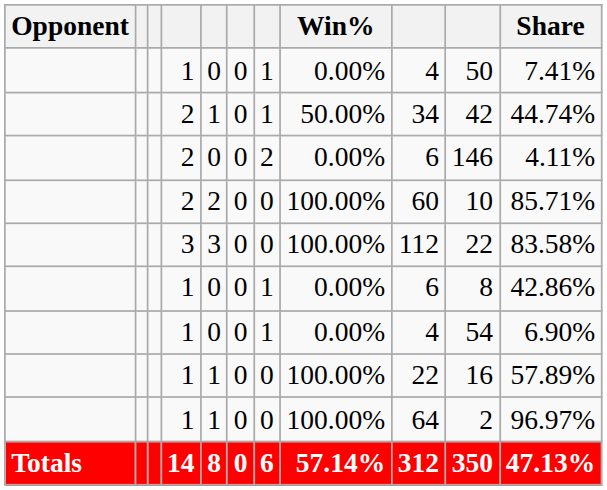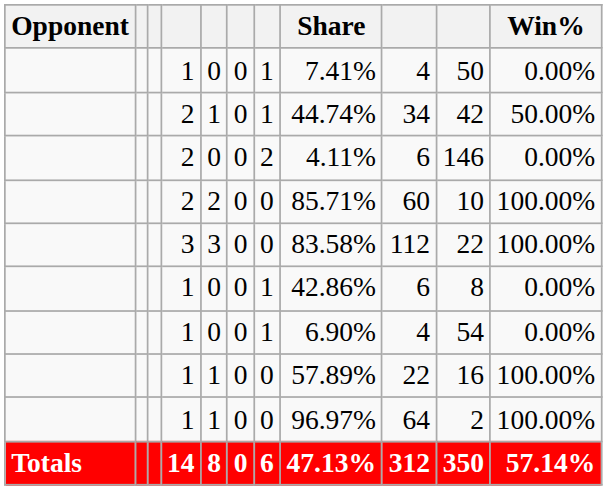columns swapped: Win% <-> Share
